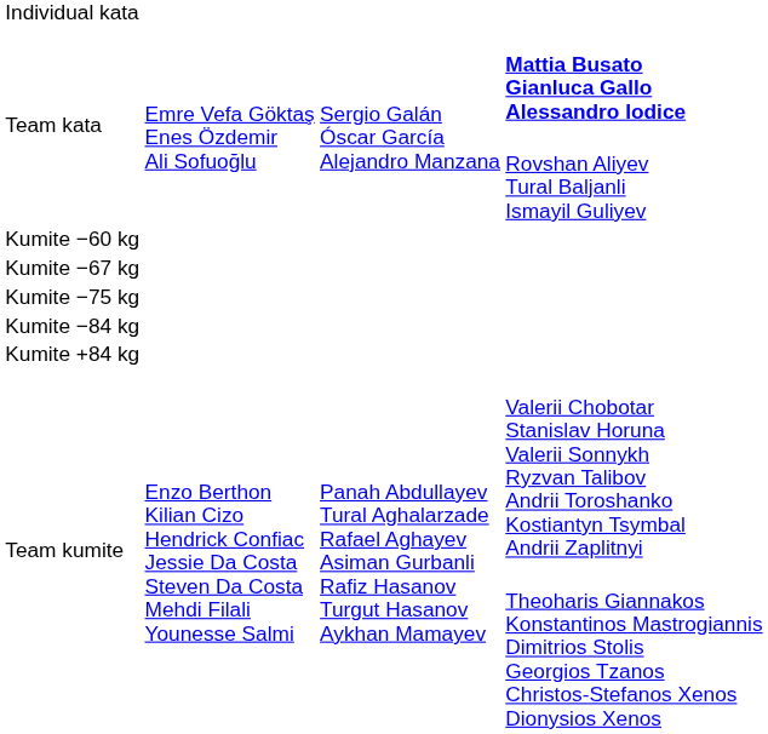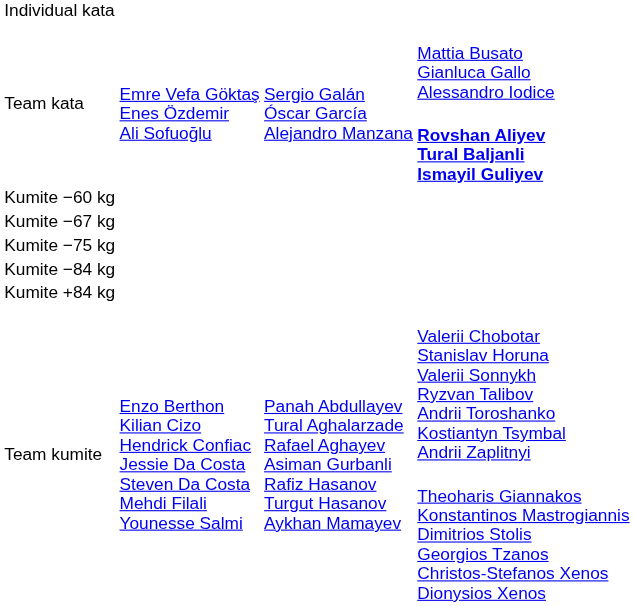Team kata / Mattia Busato Gianluca Gallo Alessandro Iodice | column 4: bold -> normal
Team kata / Rovshan Aliyev Tural Baljanli Ismayil Guliyev | column 4: normal -> bold
